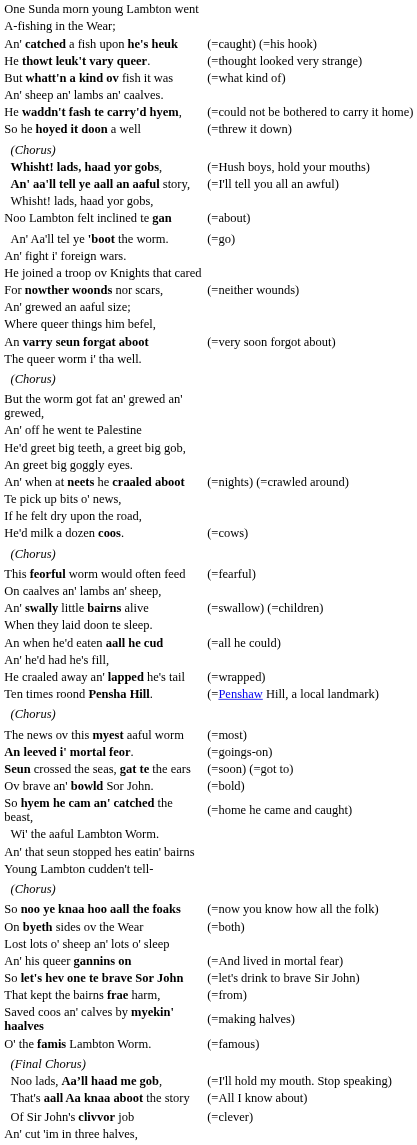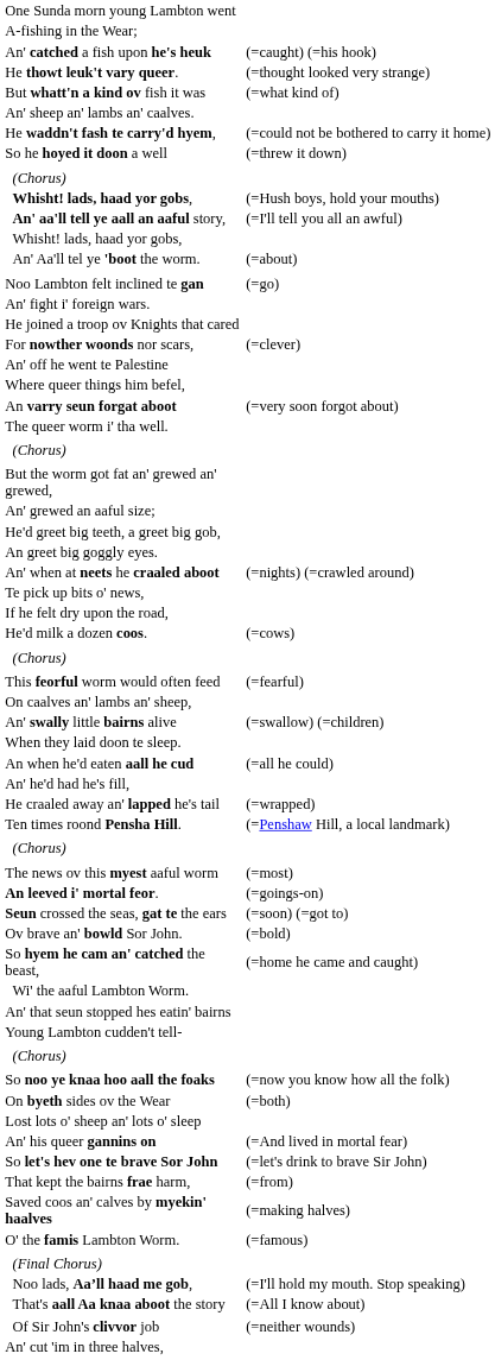row 13 | column 1: Noo Lambton felt inclined te gan -> An' Aa'll tel ye 'boot the worm.
row 14 | column 1: An' Aa'll tel ye 'boot the worm. -> Noo Lambton felt inclined te gan
row 17 | column 2: (=neither wounds) -> (=clever)
row 18 | column 1: An' grewed an aaful size; -> An' off he went te Palestine
row 24 | column 1: An' off he went te Palestine -> An' grewed an aaful size;
row 61 | column 2: (=clever) -> (=neither wounds)
